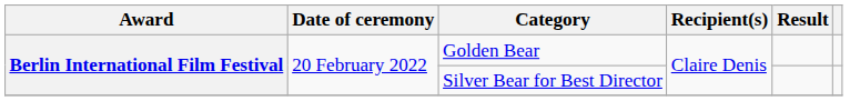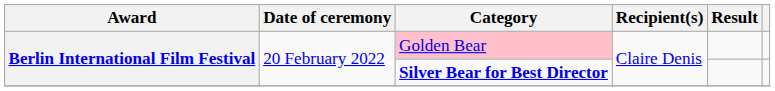Golden Bear | Category: no background -> pink background
Silver Bear for Best Director | Category: normal -> bold
